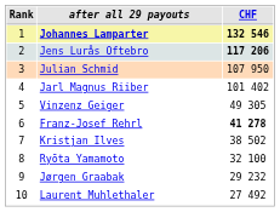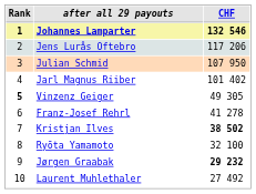Johannes Lamparter | Rank: normal -> bold
Jens Lurås Oftebro | CHF: bold -> normal
Vinzenz Geiger | Rank: normal -> bold
Franz-Josef Rehrl | CHF: bold -> normal
Kristjan Ilves | CHF: normal -> bold
Jørgen Graabak | CHF: normal -> bold
